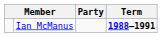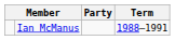Ian McManus | Term: bold -> normal
